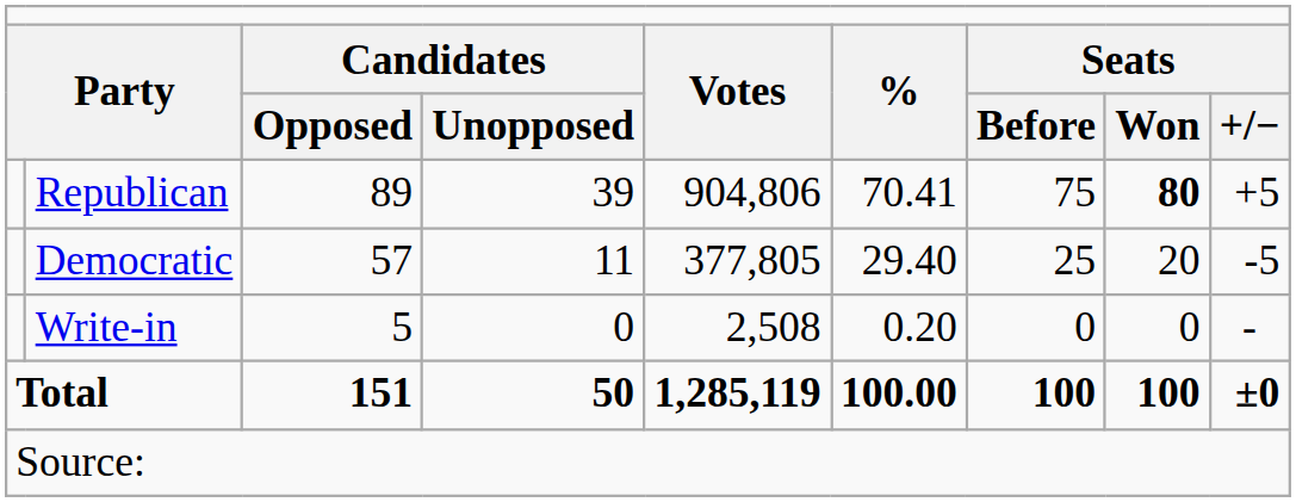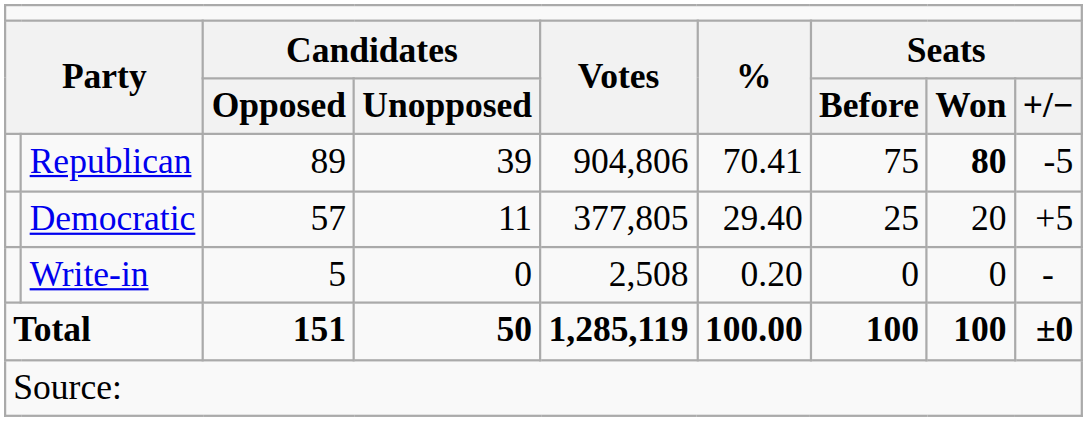Republican | column 9: +5 -> -5
Democratic | column 9: -5 -> +5
